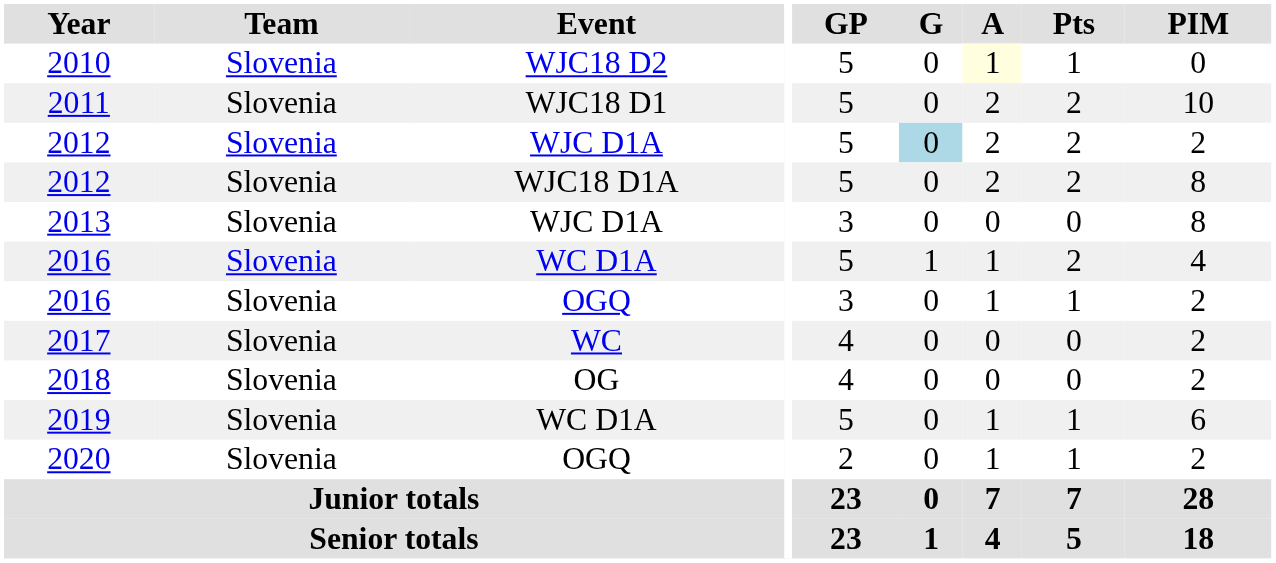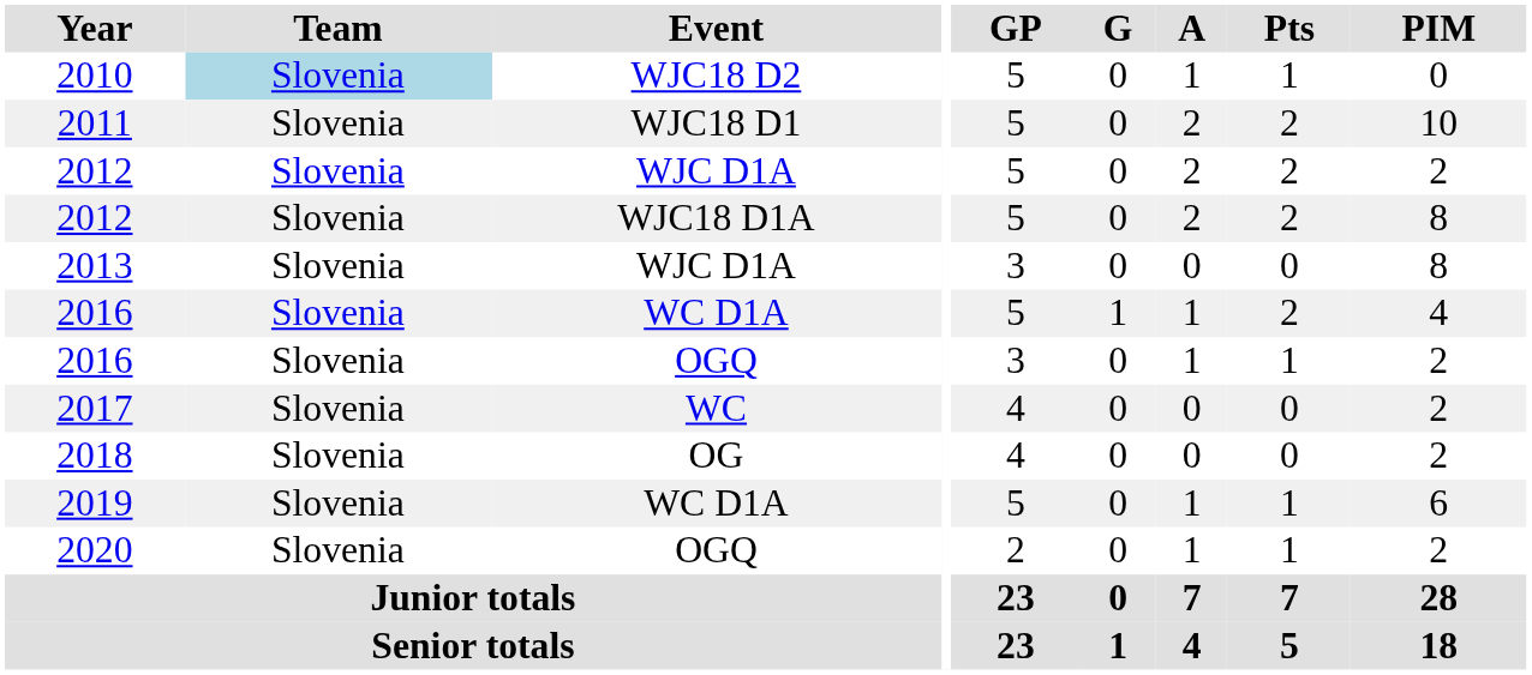2010 | Team: no background -> lightblue background
2010 | A: lightyellow background -> no background
2012 / WJC D1A | G: lightblue background -> no background
